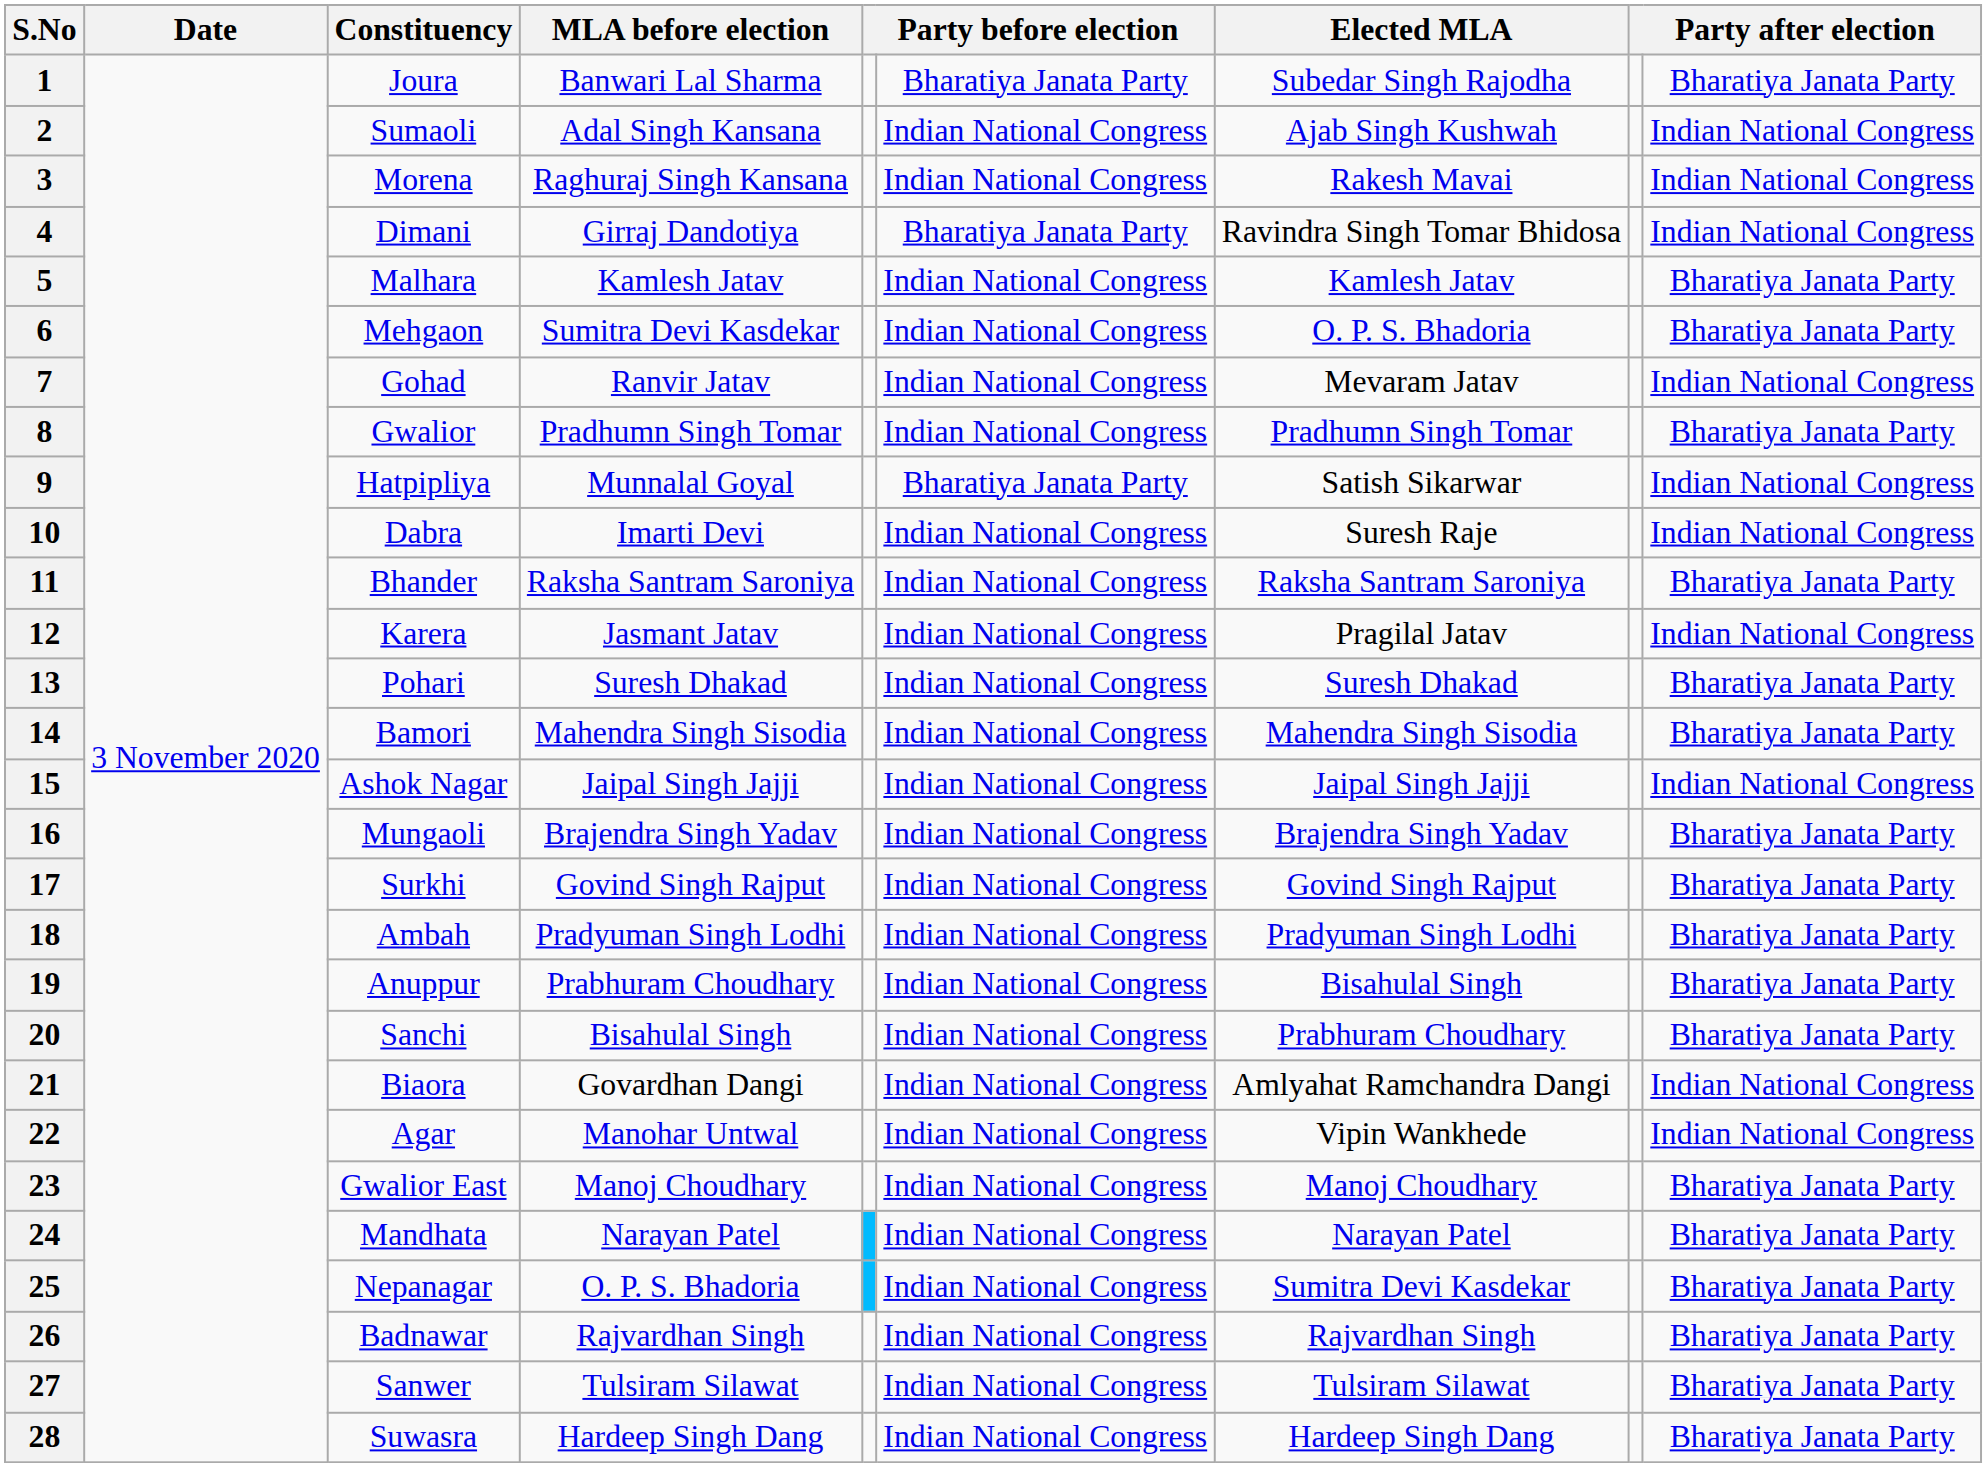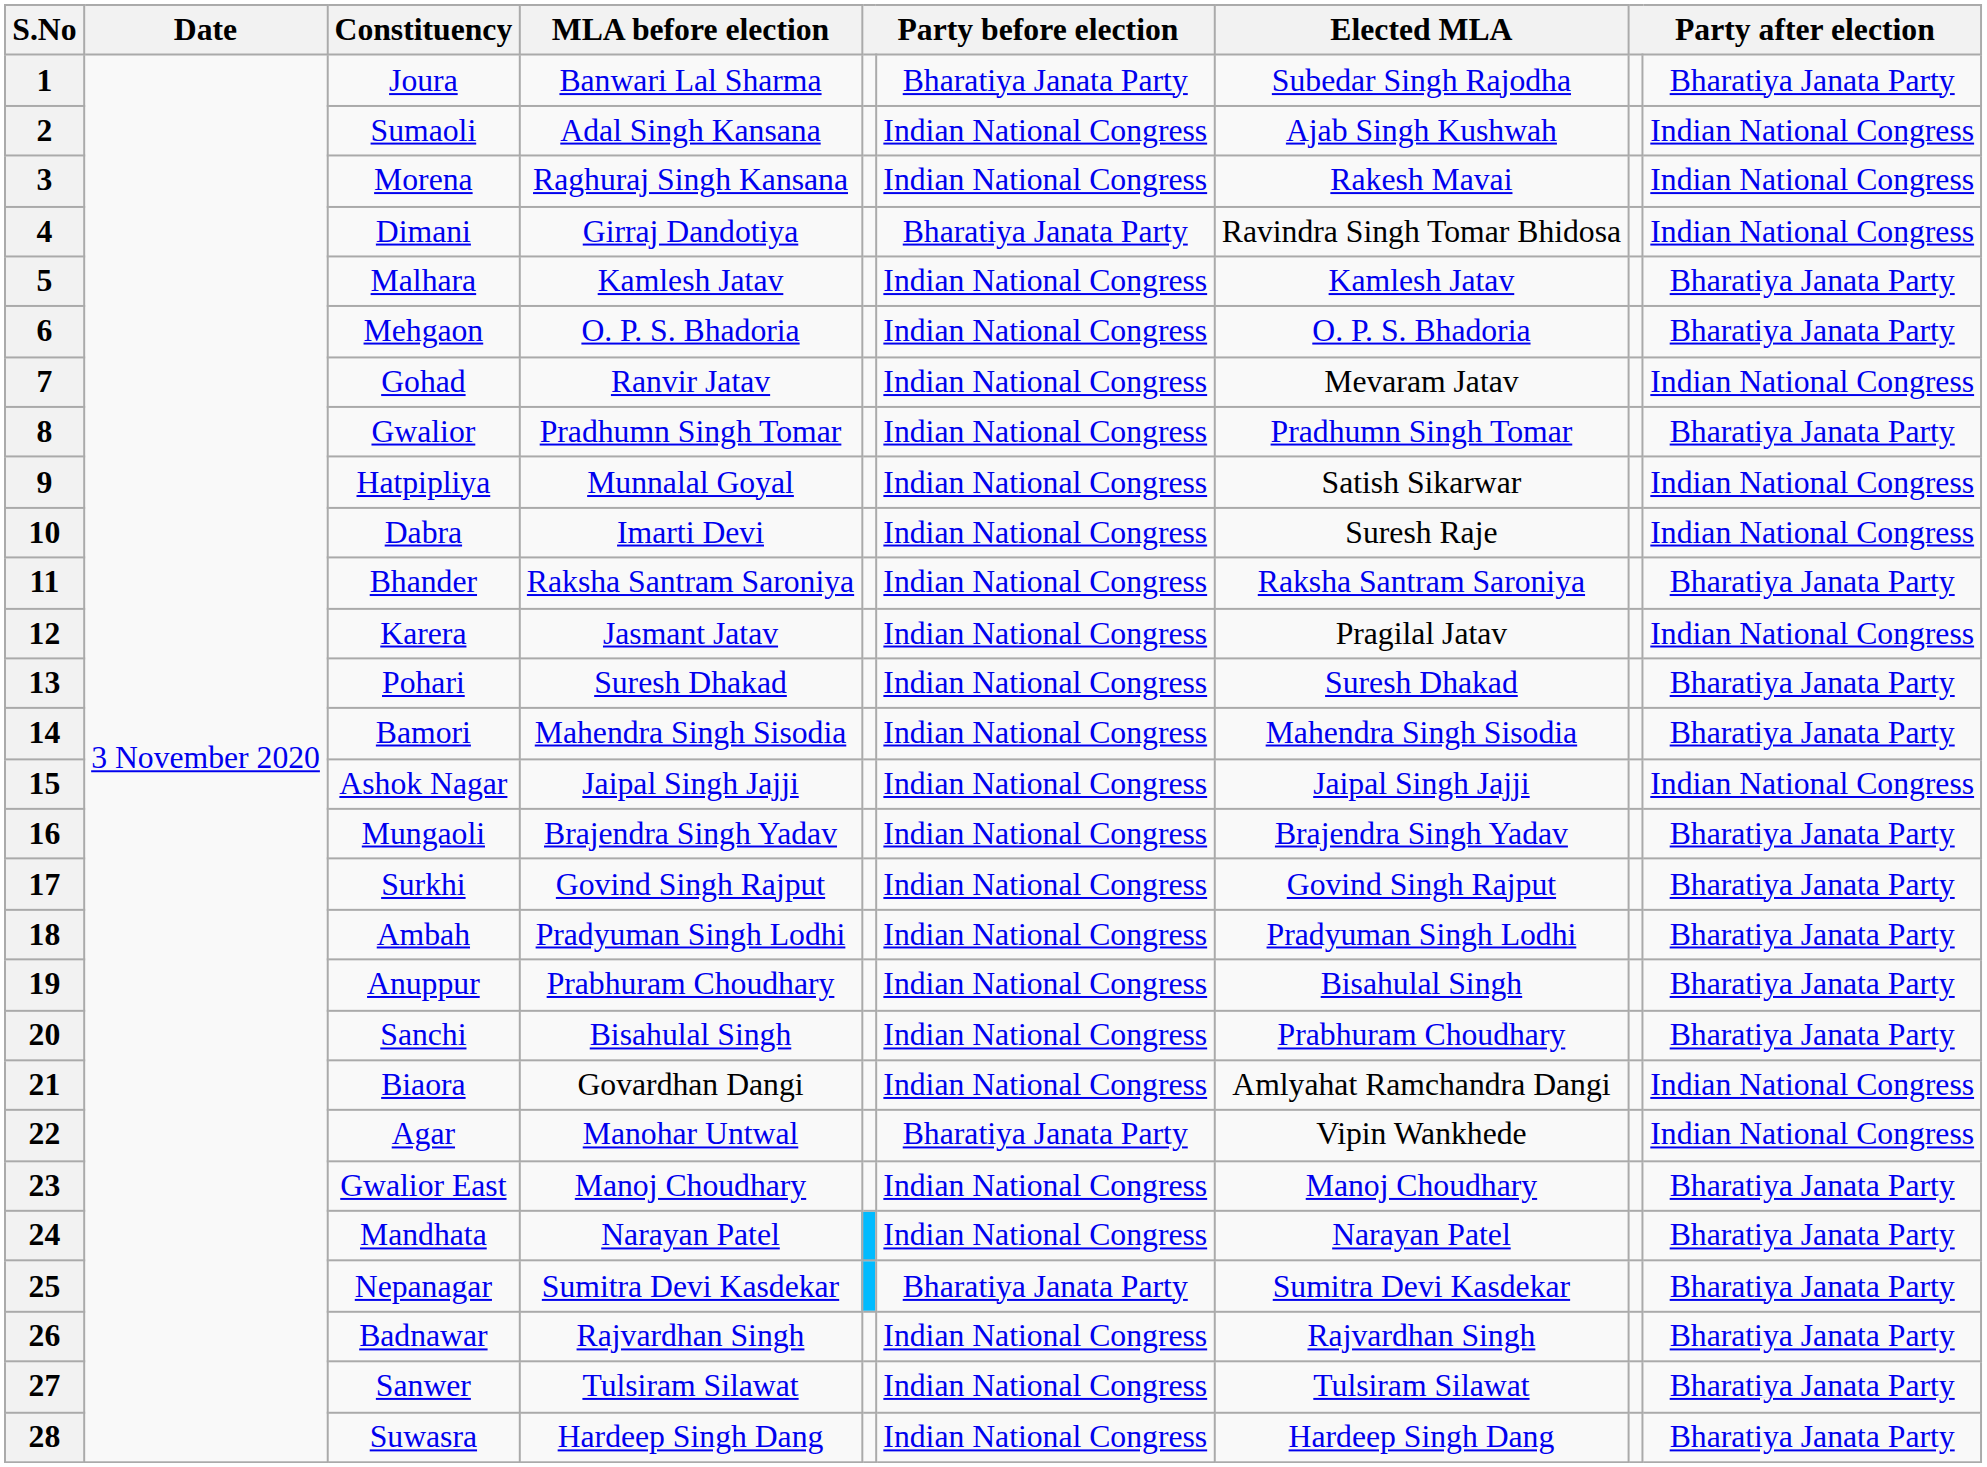6 | MLA before election: Sumitra Devi Kasdekar -> O. P. S. Bhadoria
9 | column 6: Bharatiya Janata Party -> Indian National Congress
22 | column 6: Indian National Congress -> Bharatiya Janata Party
25 | MLA before election: O. P. S. Bhadoria -> Sumitra Devi Kasdekar
25 | column 6: Indian National Congress -> Bharatiya Janata Party
